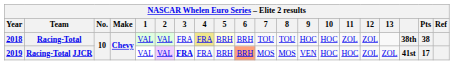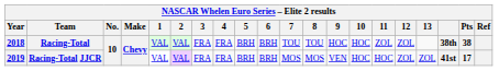row 3 | 4: khaki background -> no background
row 3 | 5: lightyellow background -> no background
row 4 | 3: bold -> normal
row 4 | 6: lightsalmon background -> no background
